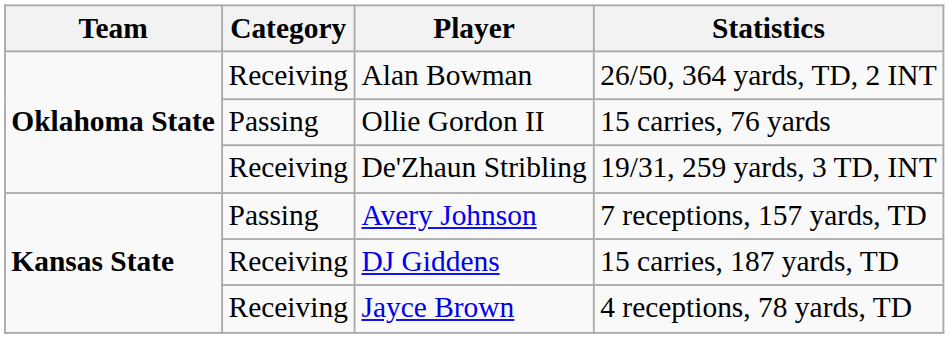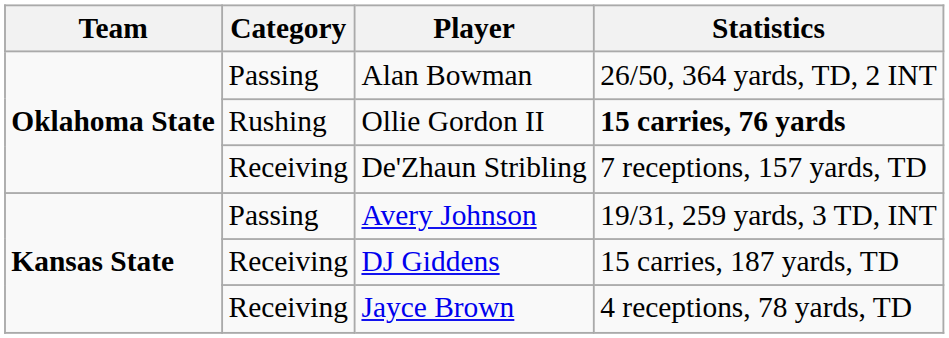Alan Bowman | Category: Receiving -> Passing
Ollie Gordon II | Category: Passing -> Rushing
Ollie Gordon II | Statistics: normal -> bold
De'Zhaun Stribling | Statistics: 19/31, 259 yards, 3 TD, INT -> 7 receptions, 157 yards, TD
Avery Johnson | Statistics: 7 receptions, 157 yards, TD -> 19/31, 259 yards, 3 TD, INT
